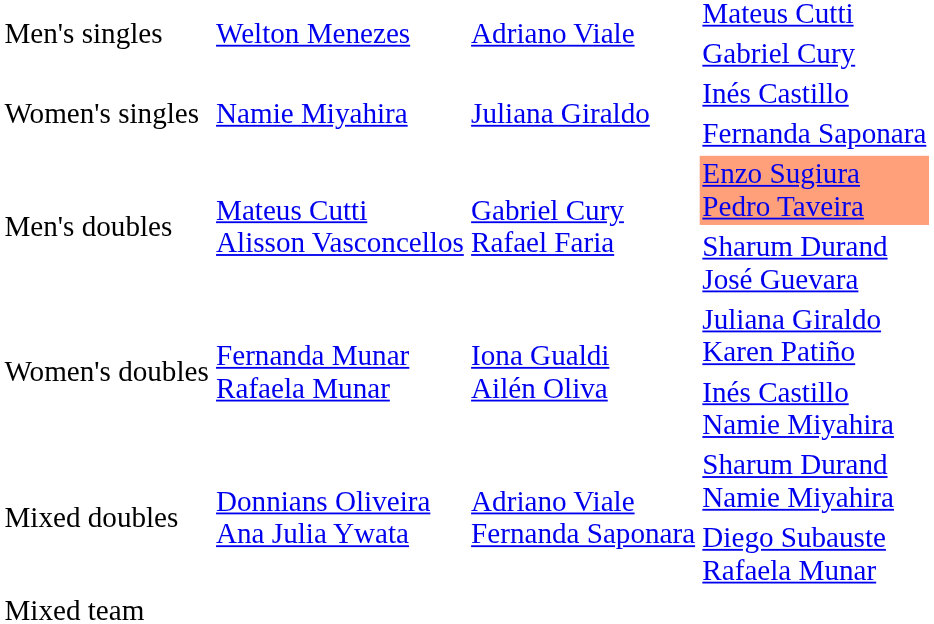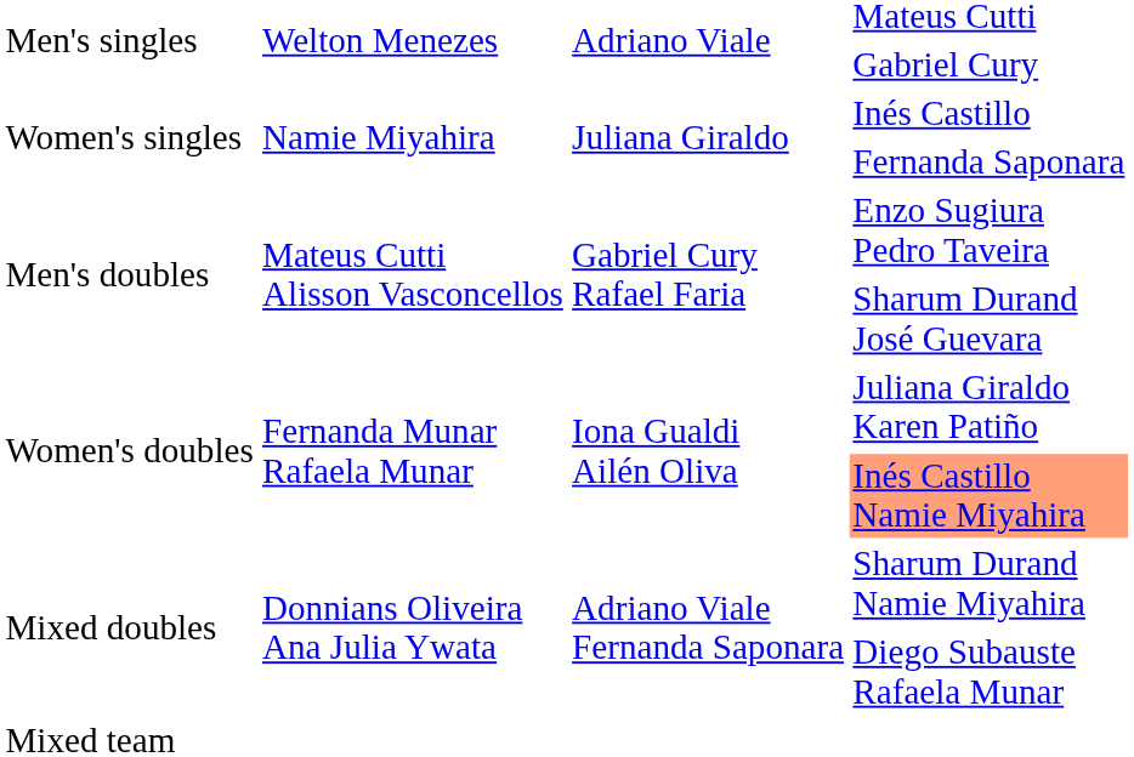Enzo Sugiura Pedro Taveira | column 4: lightsalmon background -> no background
Inés Castillo Namie Miyahira | column 4: no background -> lightsalmon background
